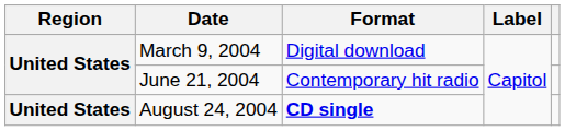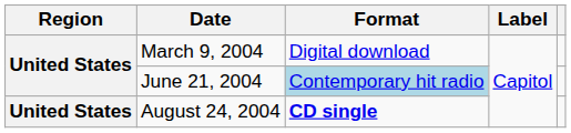June 21, 2004 | Format: no background -> lightblue background
